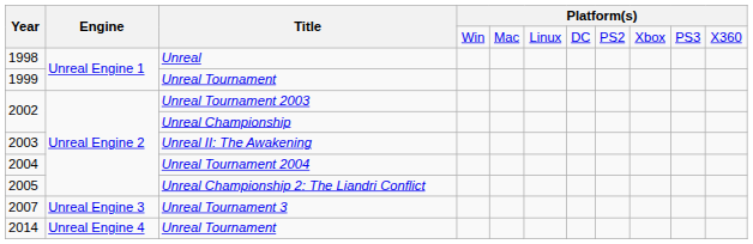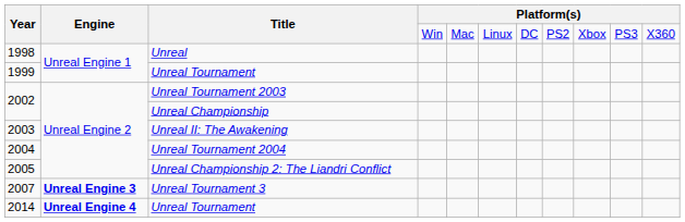Unreal Tournament 3 | Engine: normal -> bold
2014 / Unreal Tournament | Engine: normal -> bold
